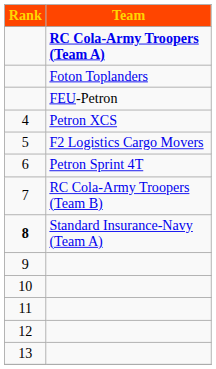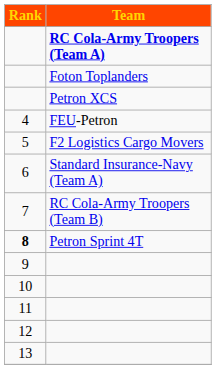row 4 | Team: FEU-Petron -> Petron XCS
row 5 | Team: Petron XCS -> FEU-Petron
row 7 | Team: Petron Sprint 4T -> Standard Insurance-Navy (Team A)
row 9 | Team: Standard Insurance-Navy (Team A) -> Petron Sprint 4T
